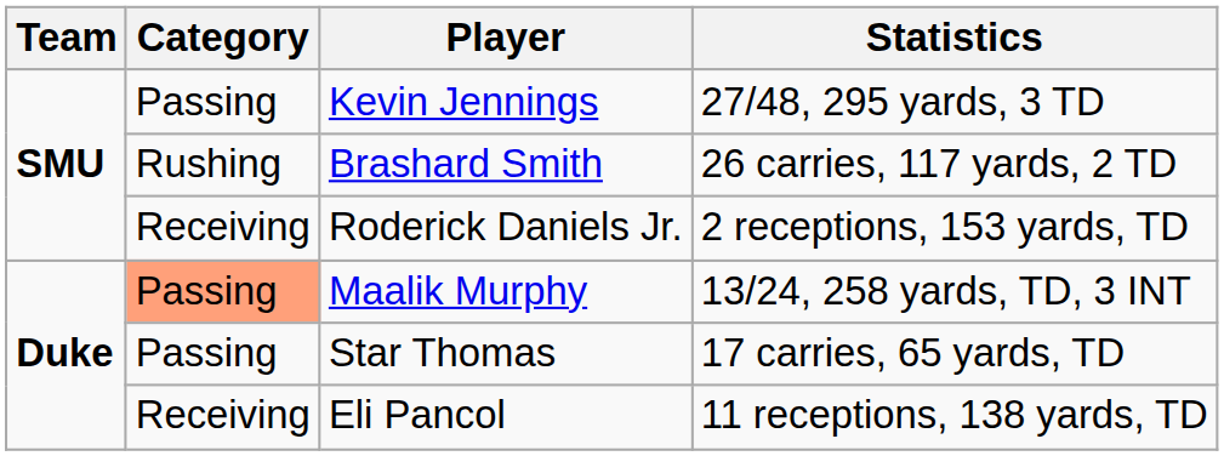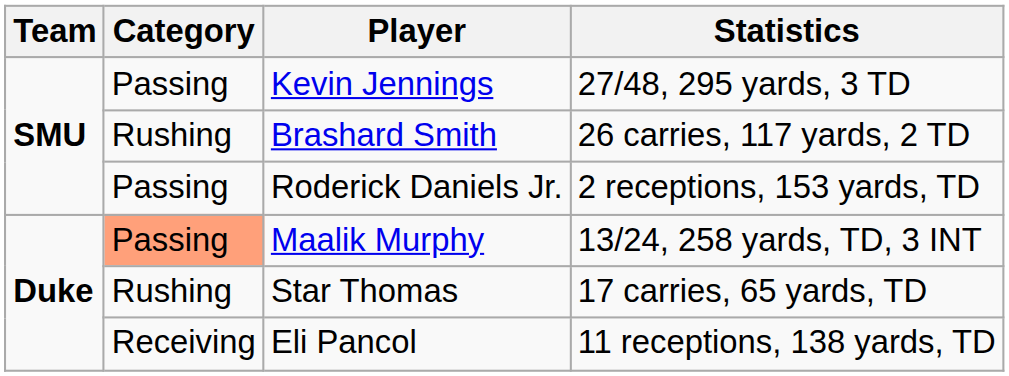Roderick Daniels Jr. | Category: Receiving -> Passing
Star Thomas | Category: Passing -> Rushing
